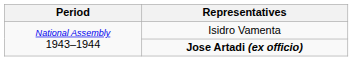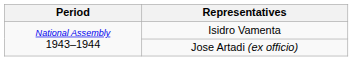Jose Artadi (ex officio) | Representatives: bold -> normal
